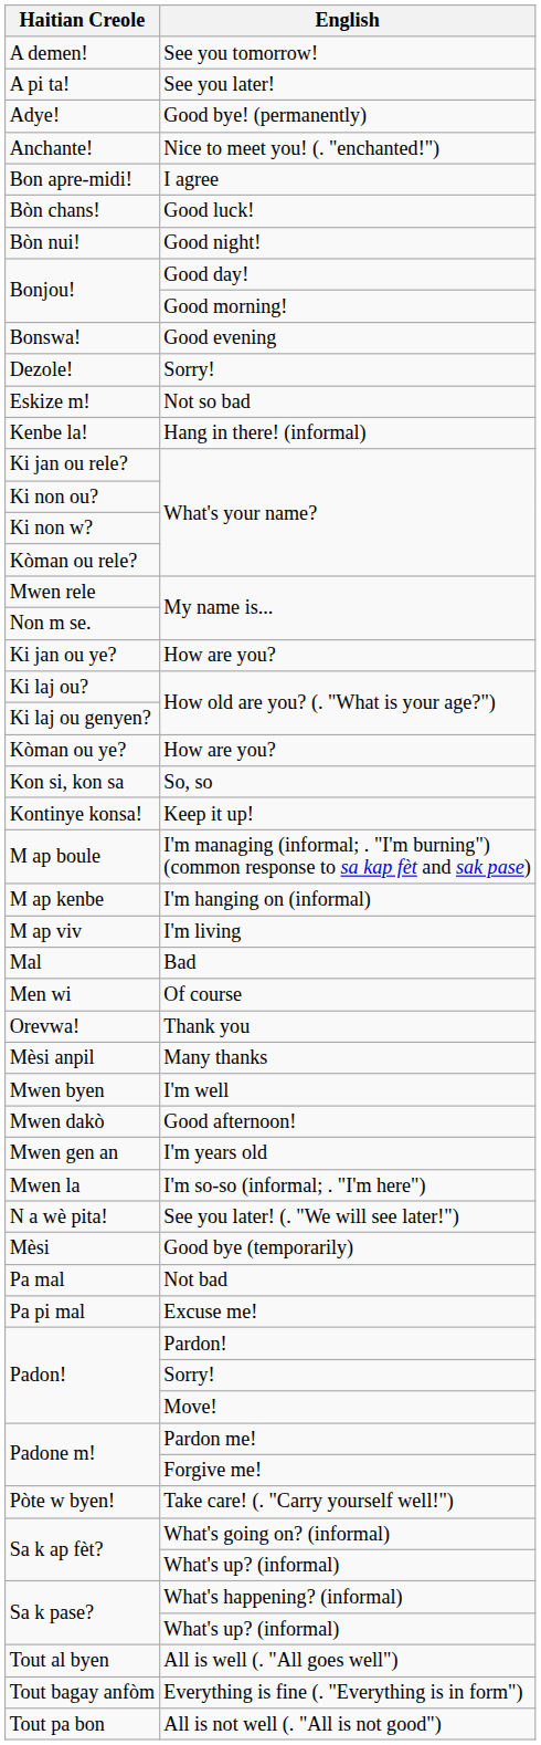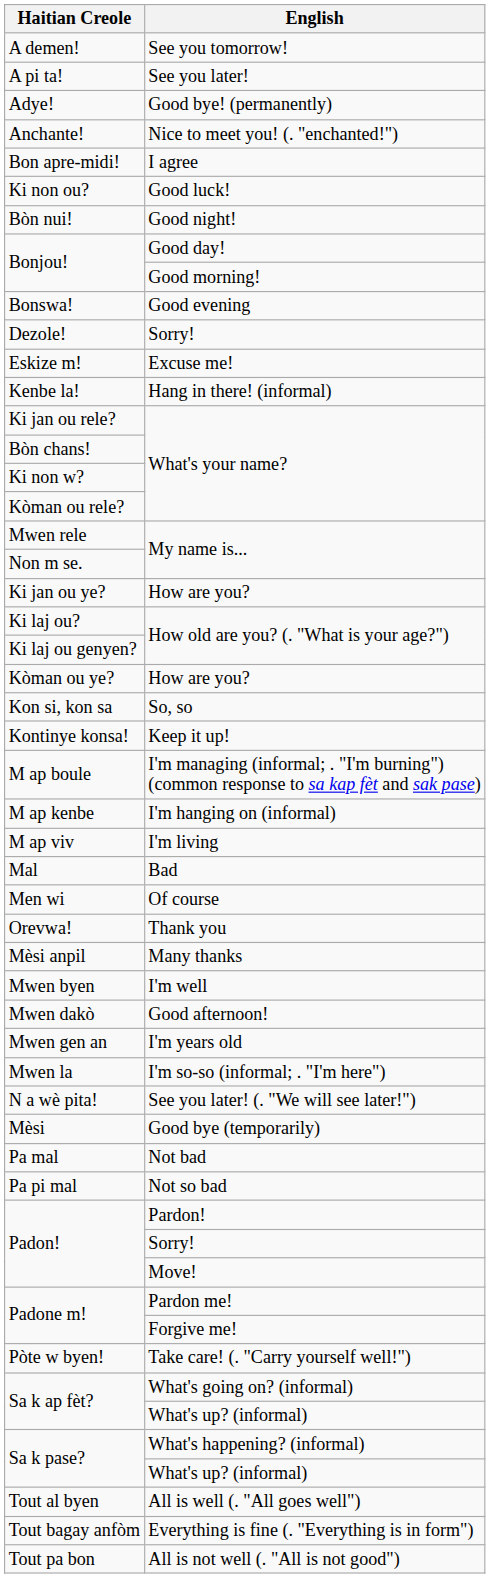row 7 | Haitian Creole: Bòn chans! -> Ki non ou?
row 13 | English: Not so bad -> Excuse me!
row 16 | Haitian Creole: Ki non ou? -> Bòn chans!
row 41 | English: Excuse me! -> Not so bad
